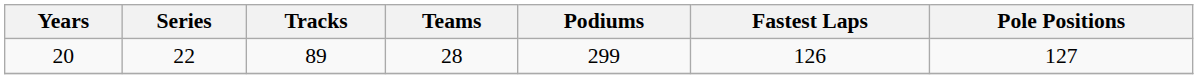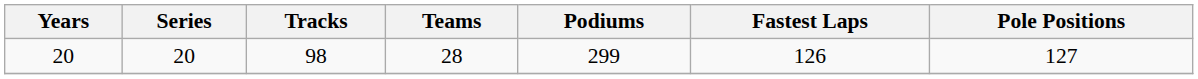row 2 | Series: 22 -> 20
row 2 | Tracks: 89 -> 98
